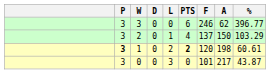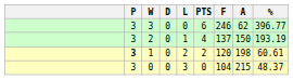row 3 | %: 103.29 -> 193.19
row 4 | PTS: bold -> normal
row 5 | F: 101 -> 104
row 5 | A: 217 -> 215
row 5 | %: 43.87 -> 48.37
